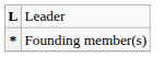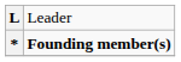* | column 2: normal -> bold
